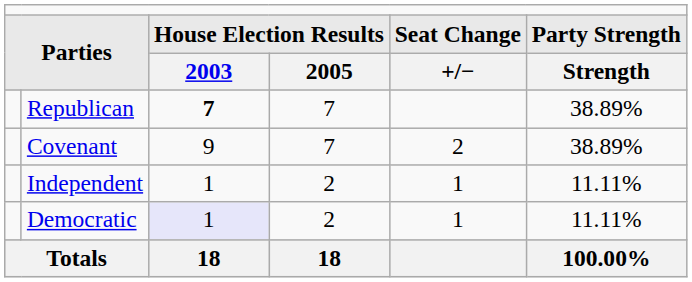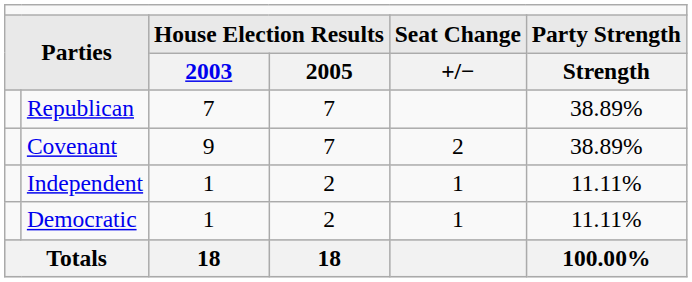Republican | column 3: bold -> normal
Democratic | column 3: lavender background -> no background
